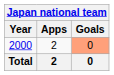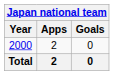2000 | Goals: lightsalmon background -> no background
